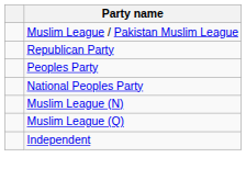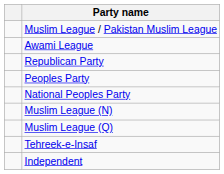+ row: Awami League
+ row: Tehreek-e-Insaf
